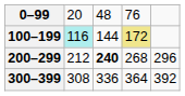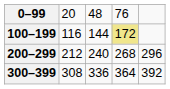100–199 | column 2: paleturquoise background -> no background
200–299 | column 3: bold -> normal
